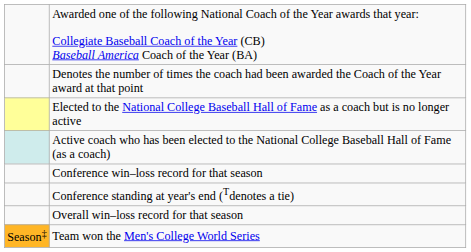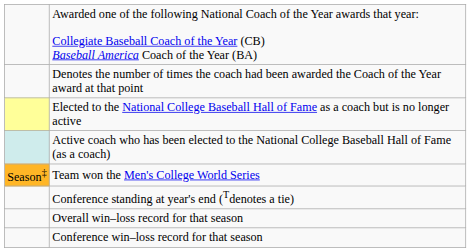rows swapped: Conference win–loss record for that season <-> Team won the Men's College World Series
